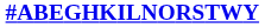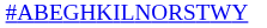row 1 | column 1: bold -> normal
